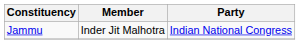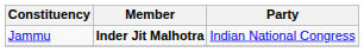Jammu | Member: normal -> bold
